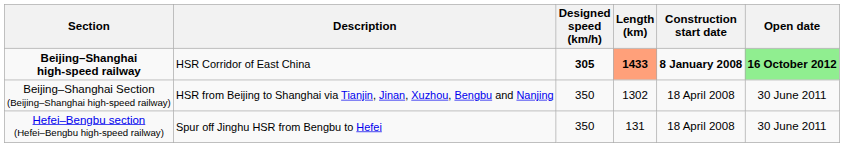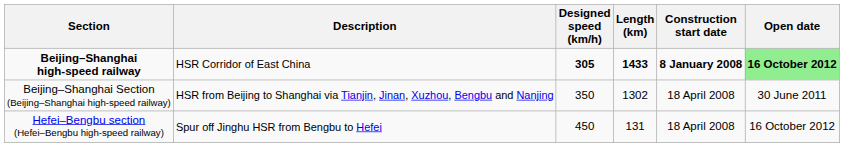Beijing–Shanghai high-speed railway | Length (km): lightsalmon background -> no background
Hefei–Bengbu section (Hefei–Bengbu high-speed railway) | Designed speed (km/h): 350 -> 450
Hefei–Bengbu section (Hefei–Bengbu high-speed railway) | Open date: 30 June 2011 -> 16 October 2012
